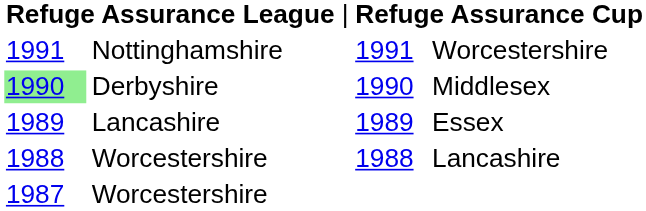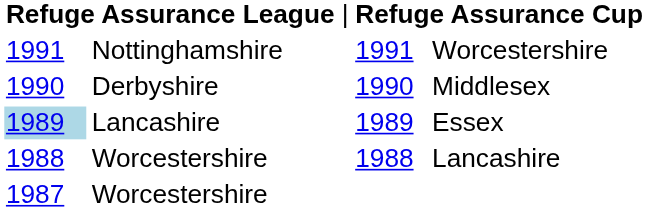Middlesex | column 1: lightgreen background -> no background
Essex | column 1: no background -> lightblue background
